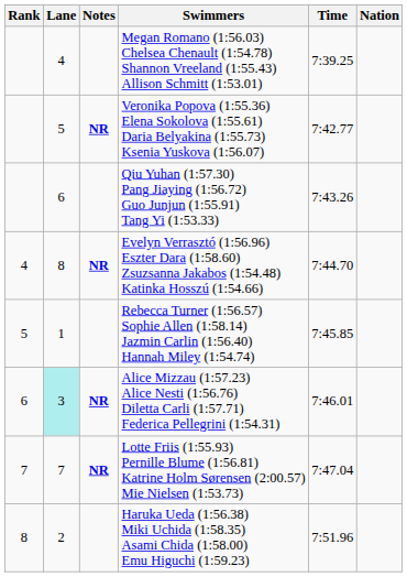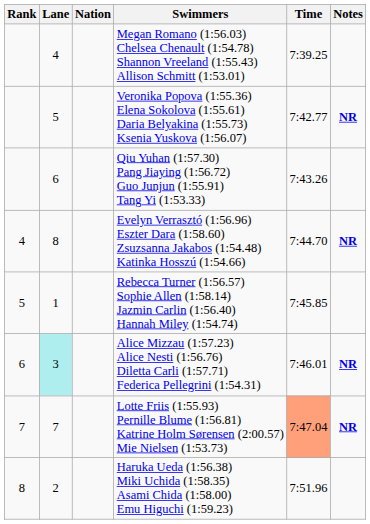columns swapped: Nation <-> Notes
row 8 | Time: no background -> lightsalmon background
